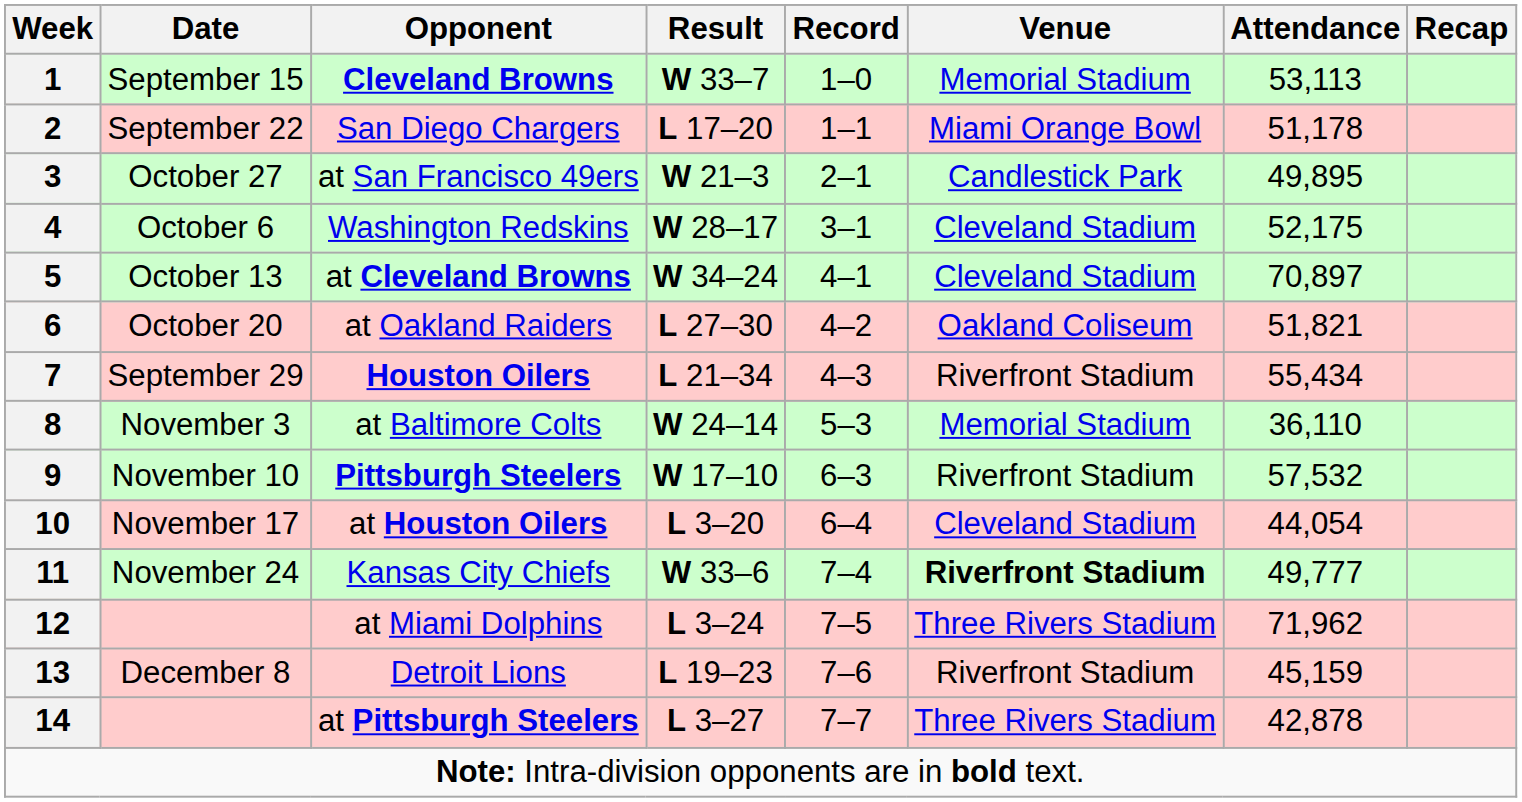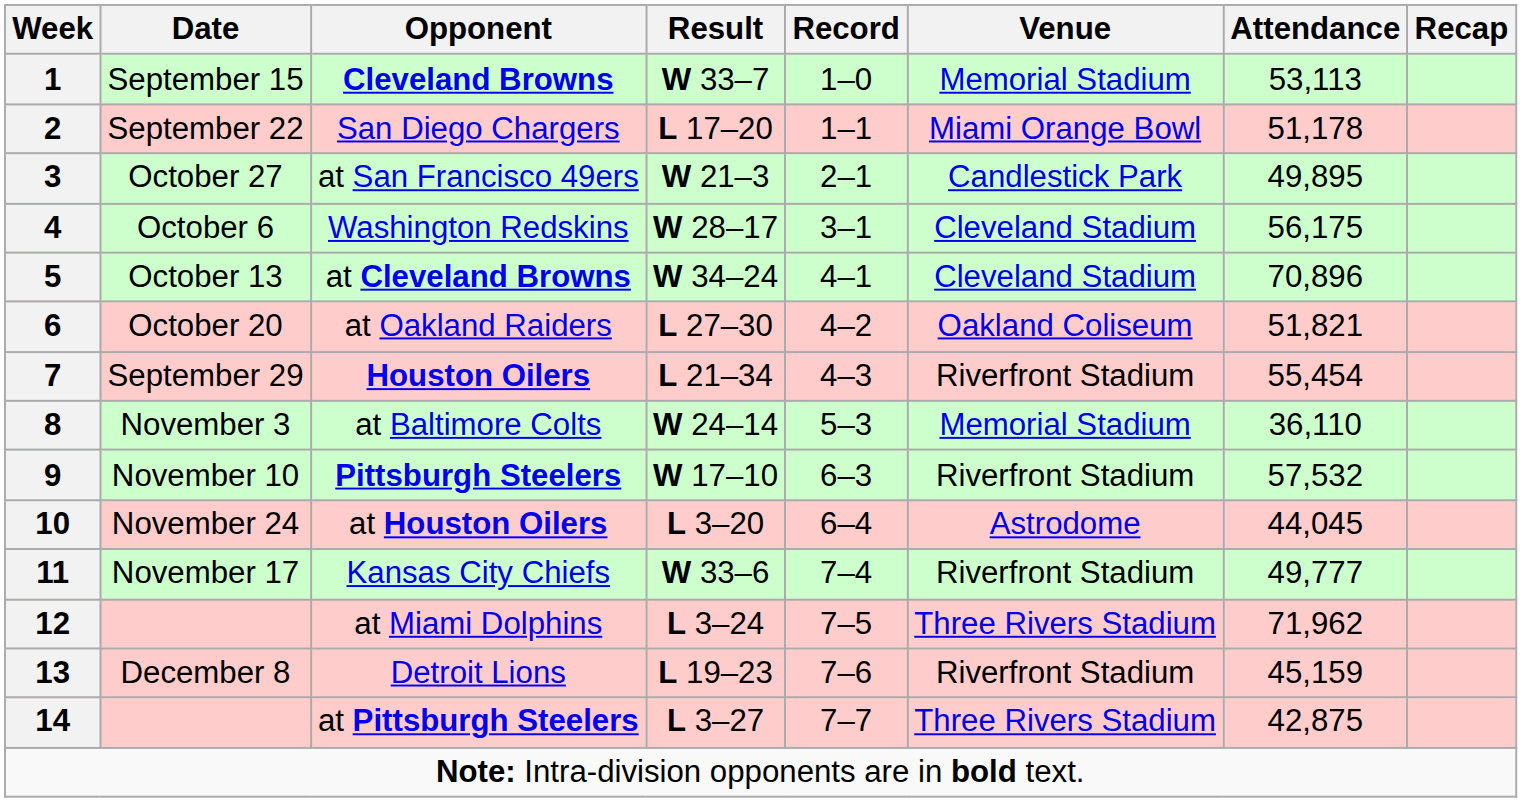4 | Attendance: 52,175 -> 56,175
5 | Attendance: 70,897 -> 70,896
7 | Attendance: 55,434 -> 55,454
10 | Date: November 17 -> November 24
10 | Venue: Cleveland Stadium -> Astrodome
10 | Attendance: 44,054 -> 44,045
11 | Date: November 24 -> November 17
11 | Venue: bold -> normal
14 | Attendance: 42,878 -> 42,875
